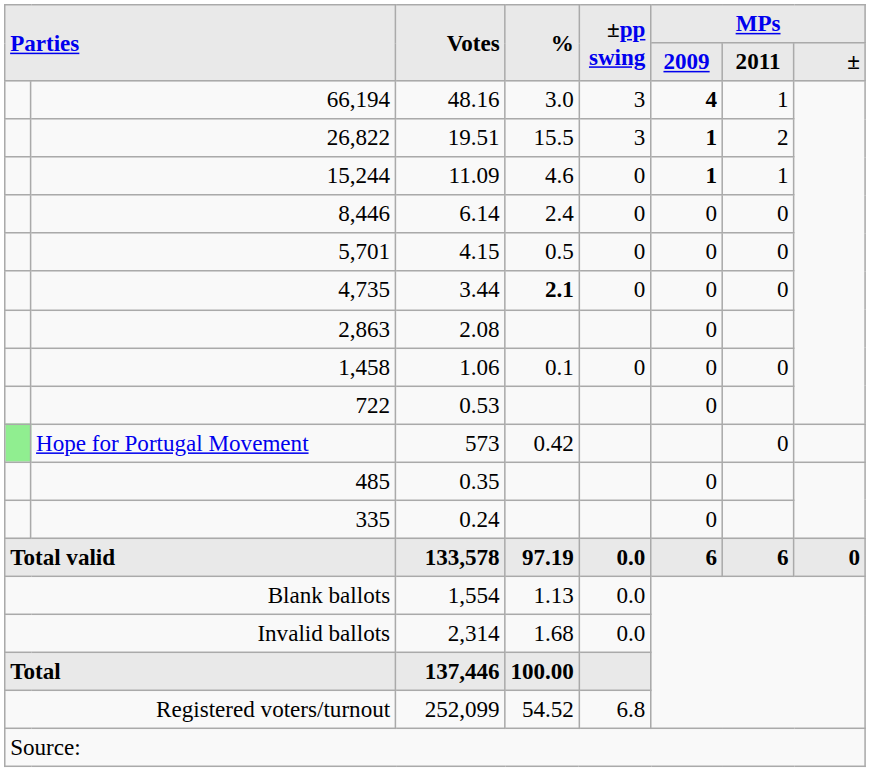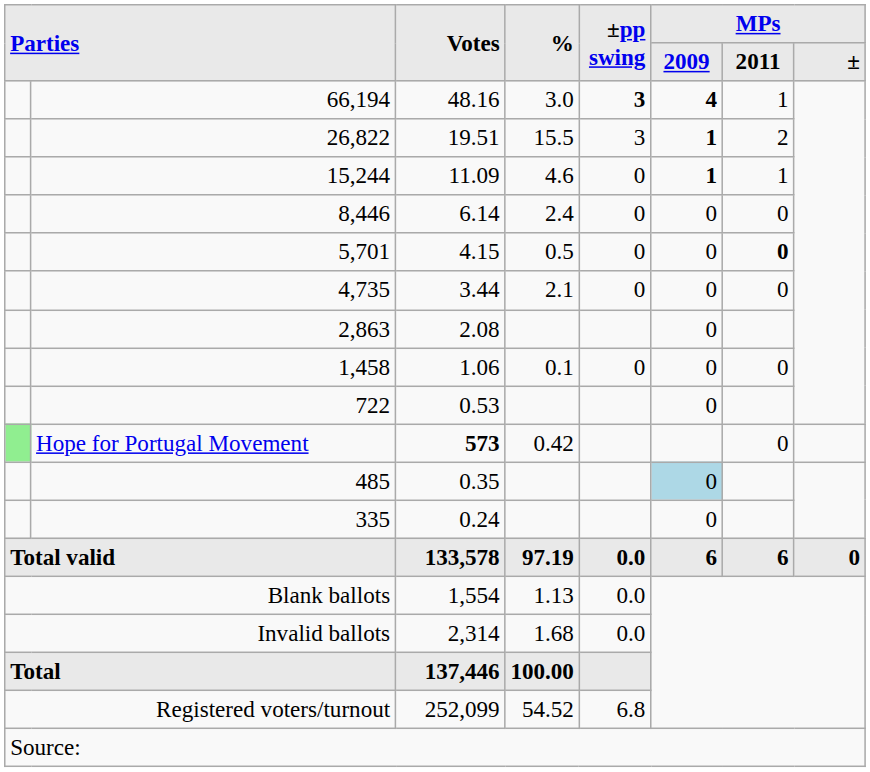66,194 | ±pp swing: normal -> bold
5,701 | MPs / 2011: normal -> bold
4,735 | %: bold -> normal
Hope for Portugal Movement | Votes: normal -> bold
485 | MPs / 2009: no background -> lightblue background
